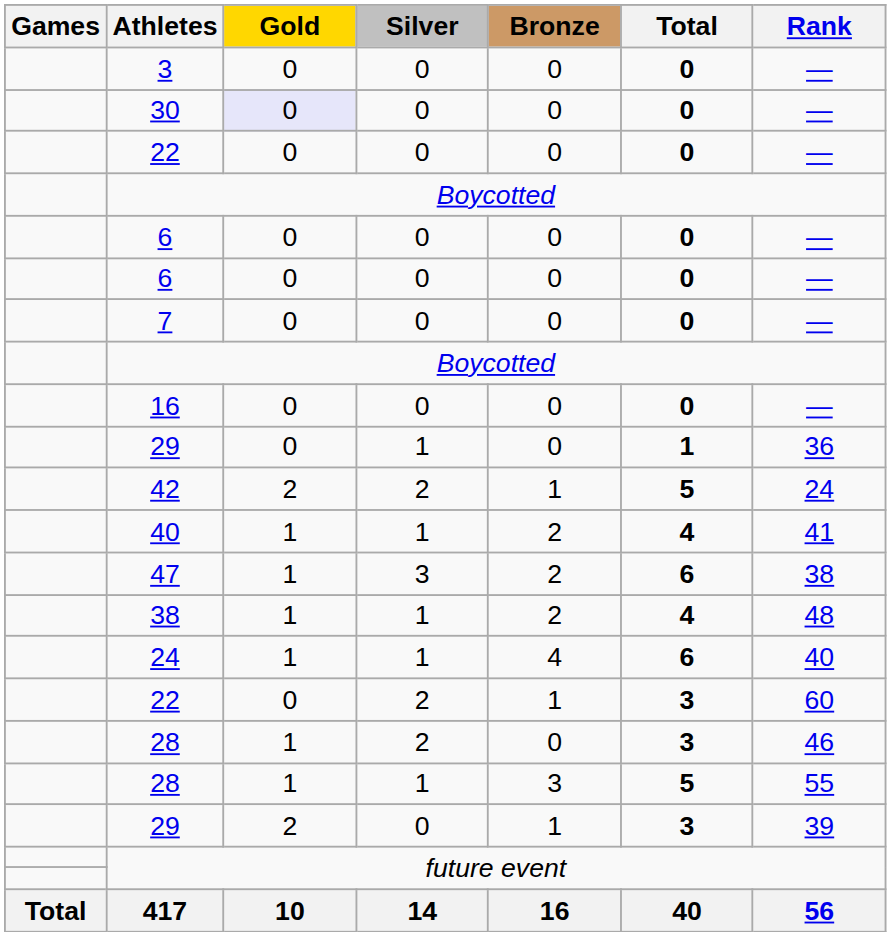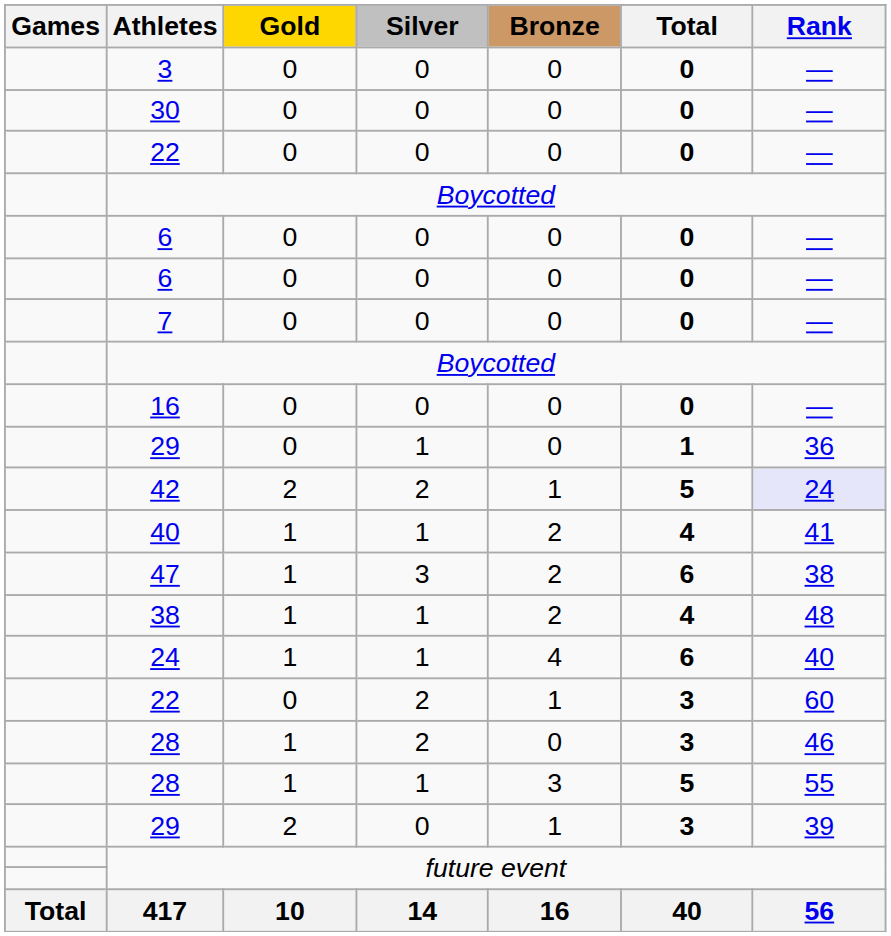30 | Gold: lavender background -> no background
42 | Rank: no background -> lavender background
